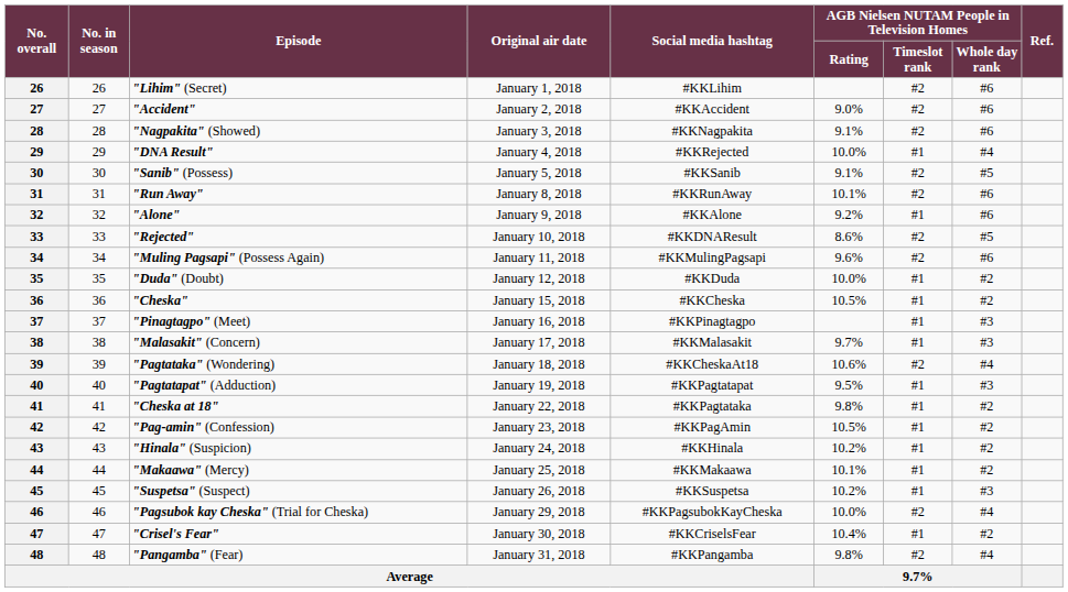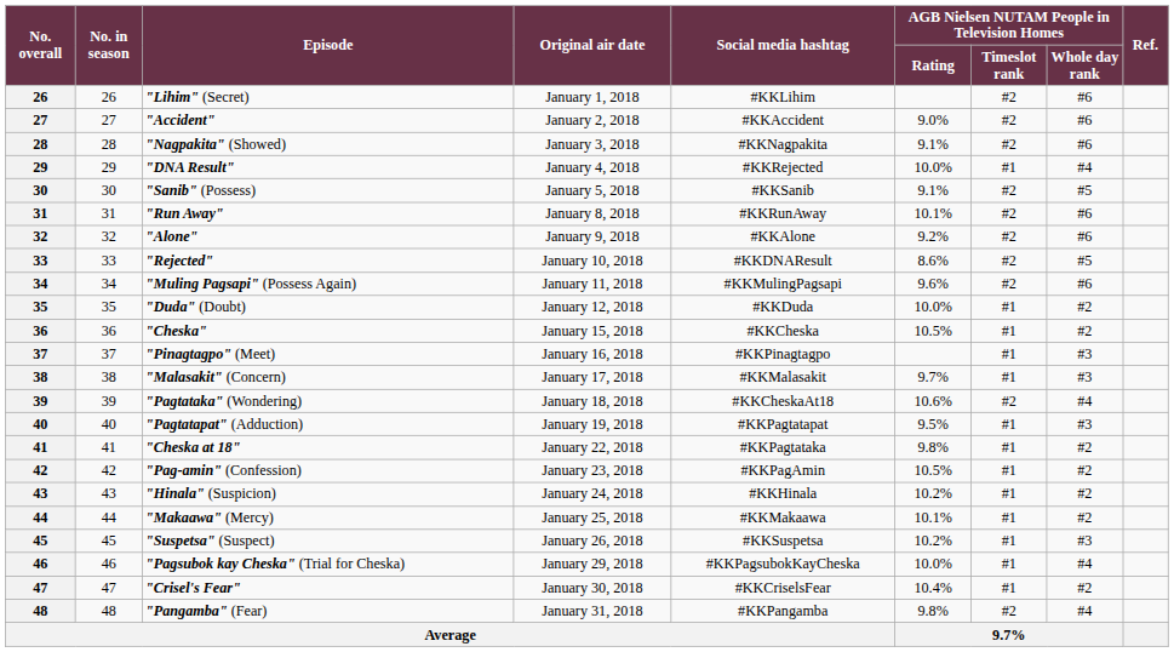"Alone" | AGB Nielsen NUTAM People in Television Homes / Timeslot rank: #1 -> #2
"Pagsubok kay Cheska" (Trial for Cheska) | AGB Nielsen NUTAM People in Television Homes / Timeslot rank: #2 -> #1
